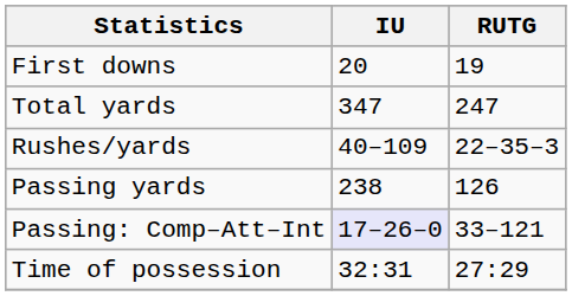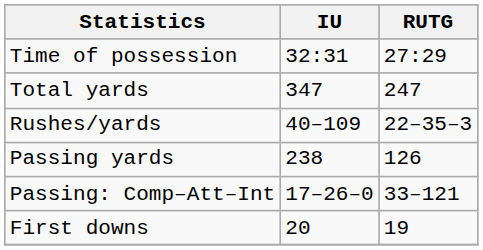rows swapped: First downs <-> Time of possession
Passing: Comp–Att–Int | IU: lavender background -> no background
